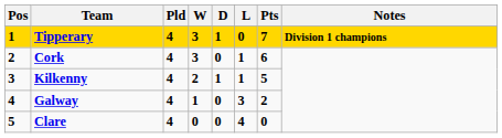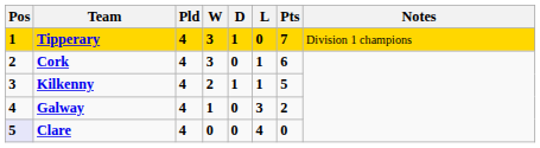Tipperary | Notes: bold -> normal
Clare | Pos: no background -> lavender background
